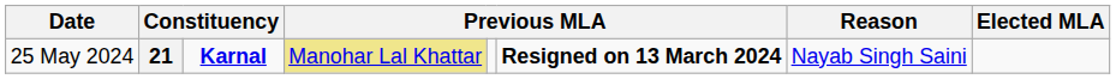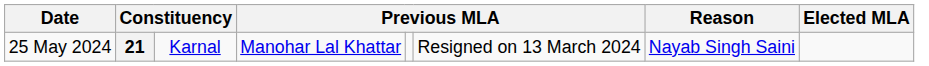21 | column 3: bold -> normal
21 | column 4: khaki background -> no background
21 | column 6: bold -> normal
